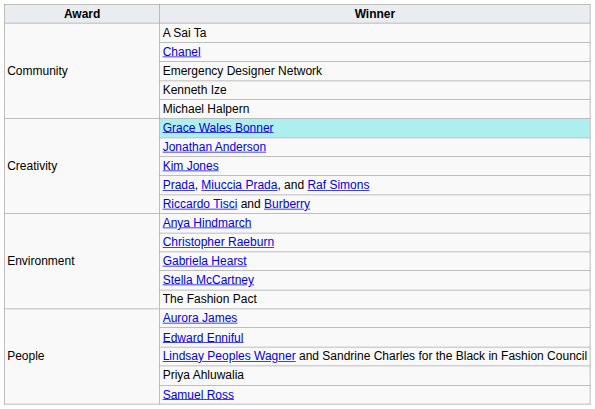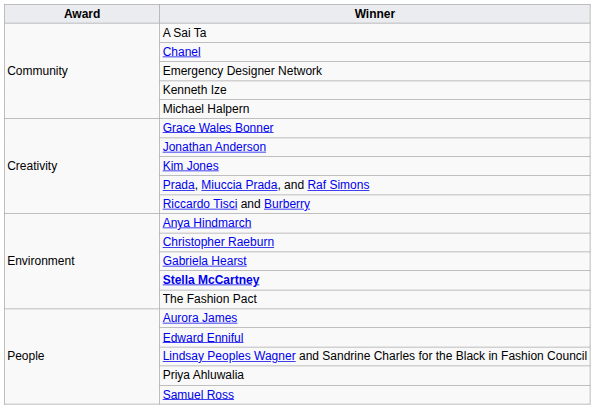Grace Wales Bonner | Winner: paleturquoise background -> no background
Stella McCartney | Winner: normal -> bold
